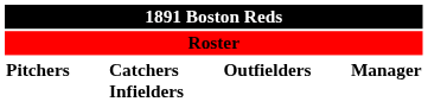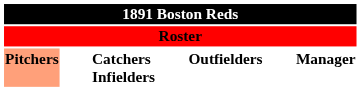Pitchers | column 1: no background -> lightsalmon background
